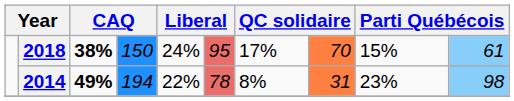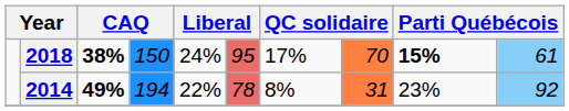2018 | column 9: normal -> bold
2014 | column 10: 98 -> 92
